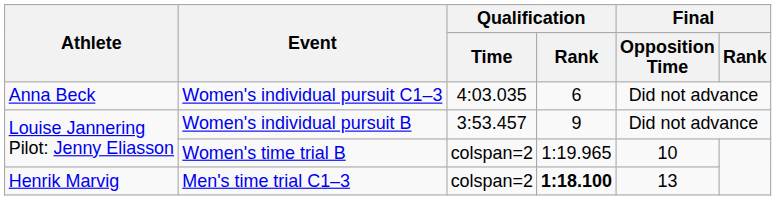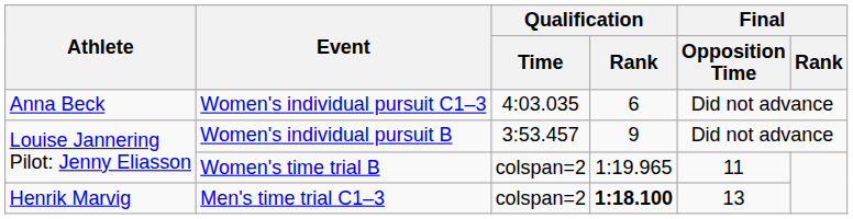Women's time trial B | Final / Opposition Time: 10 -> 11
